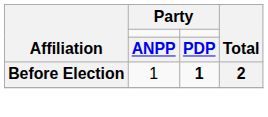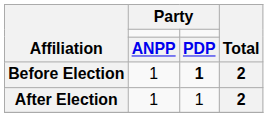+ row: After Election | 1 | 1 | 2
